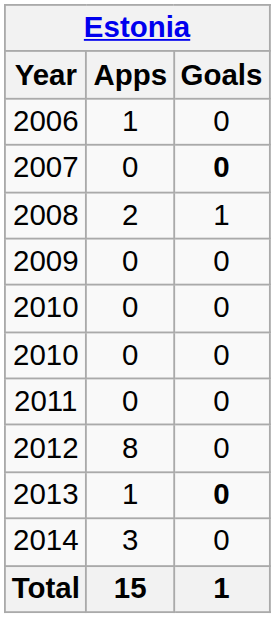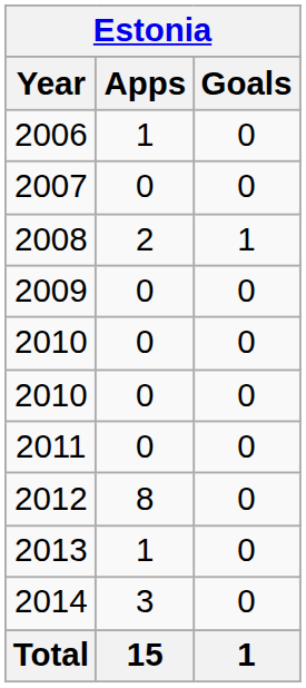2007 | Goals: bold -> normal
2013 | Goals: bold -> normal
